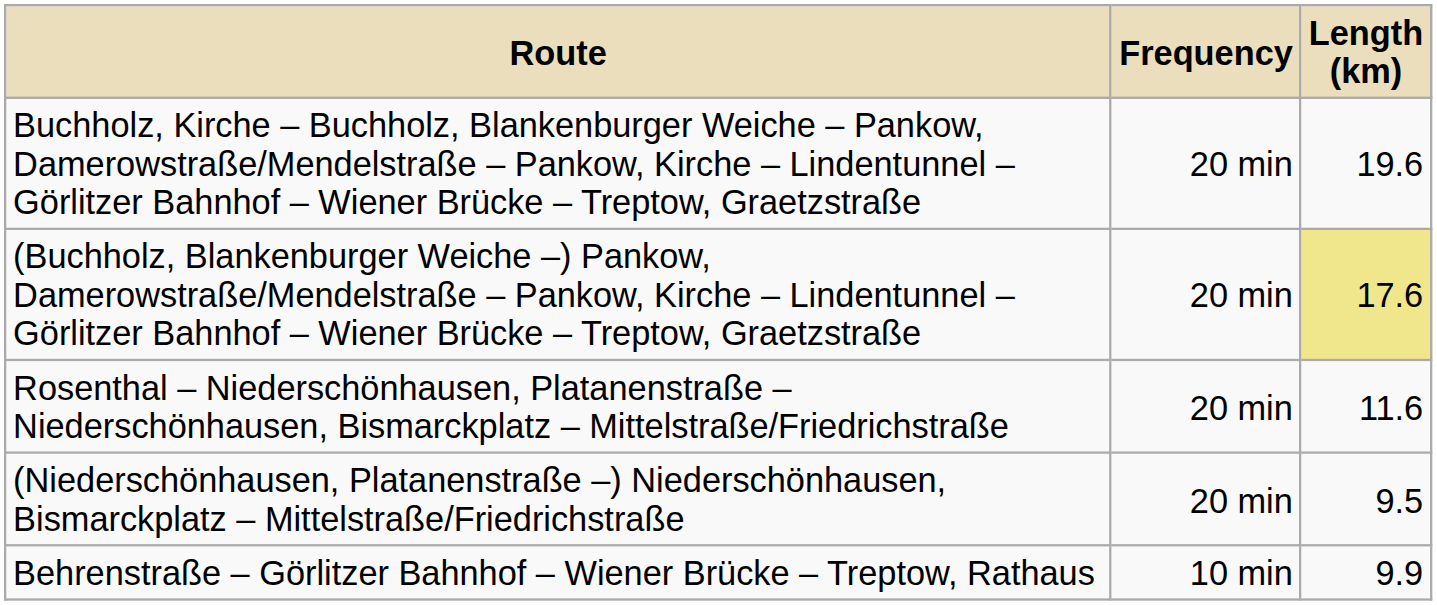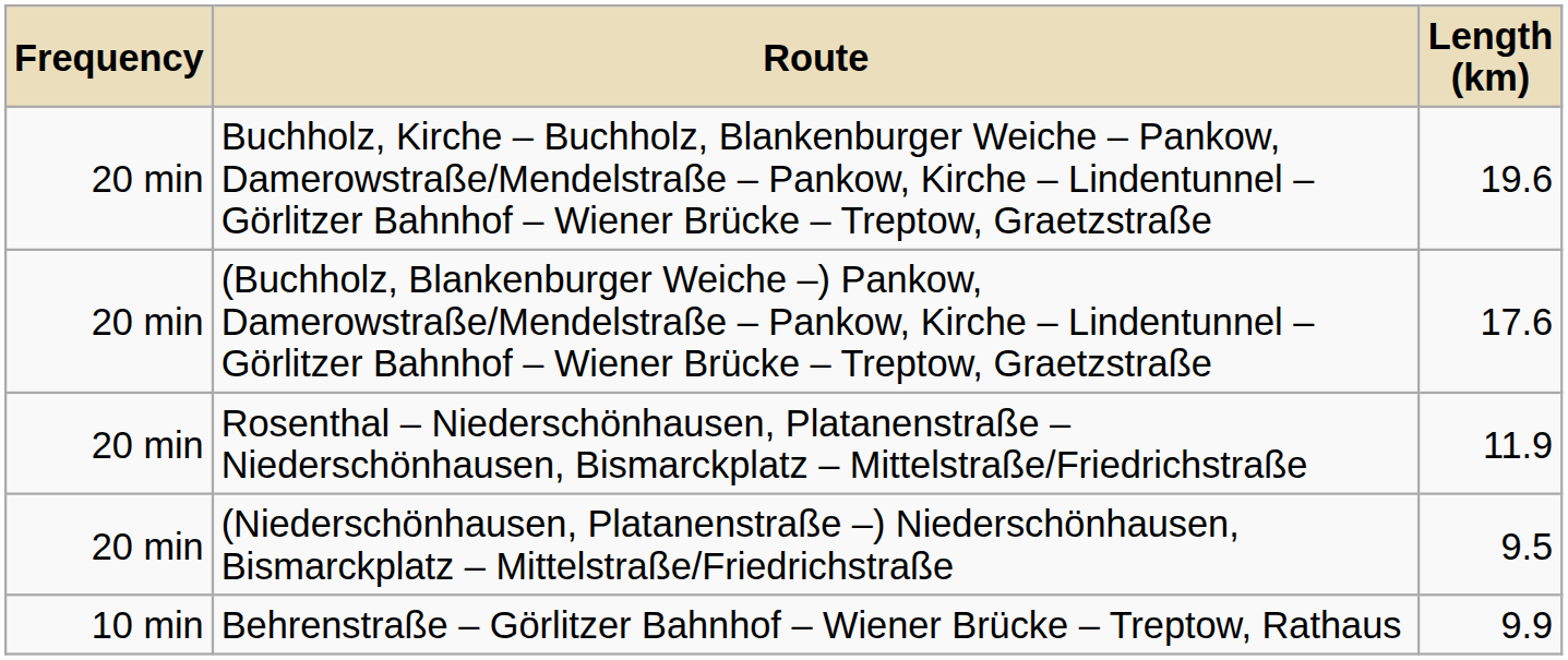columns swapped: Route <-> Frequency
row 3 | Length (km): khaki background -> no background
row 4 | Length (km): 11.6 -> 11.9
